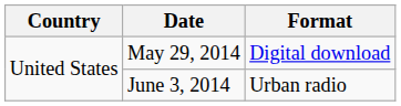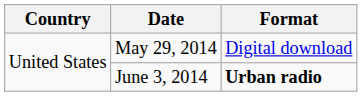June 3, 2014 | Format: normal -> bold
